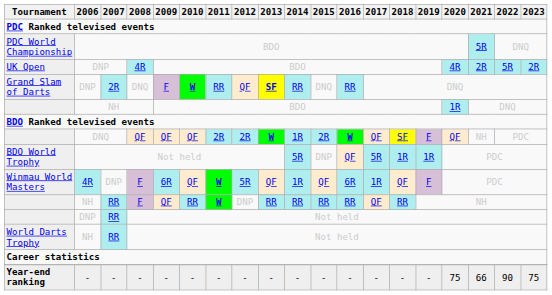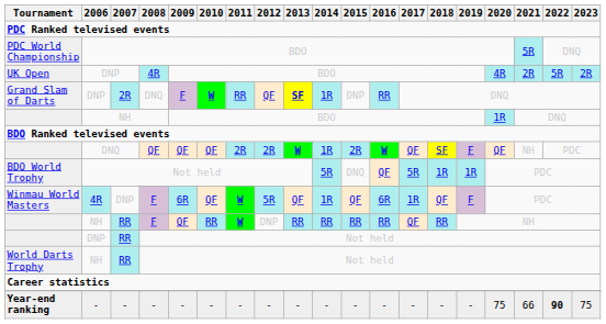Grand Slam of Darts | 2014: RR -> 1R
Grand Slam of Darts | 2015: DNQ -> DNP
BDO World Trophy | 2015: DNP -> DNQ
Year-end ranking | 2022: normal -> bold
